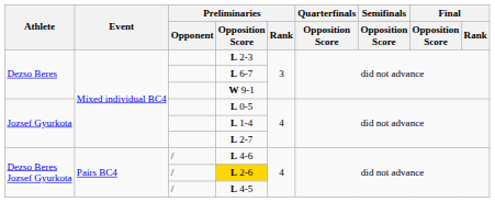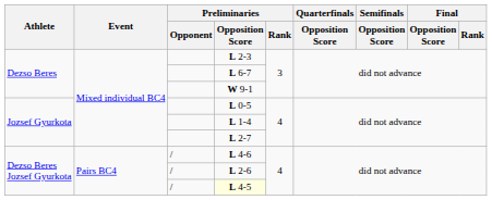L 2-6 | Preliminaries / Opposition Score: gold background -> no background
L 4-5 | Preliminaries / Opposition Score: no background -> lightyellow background
